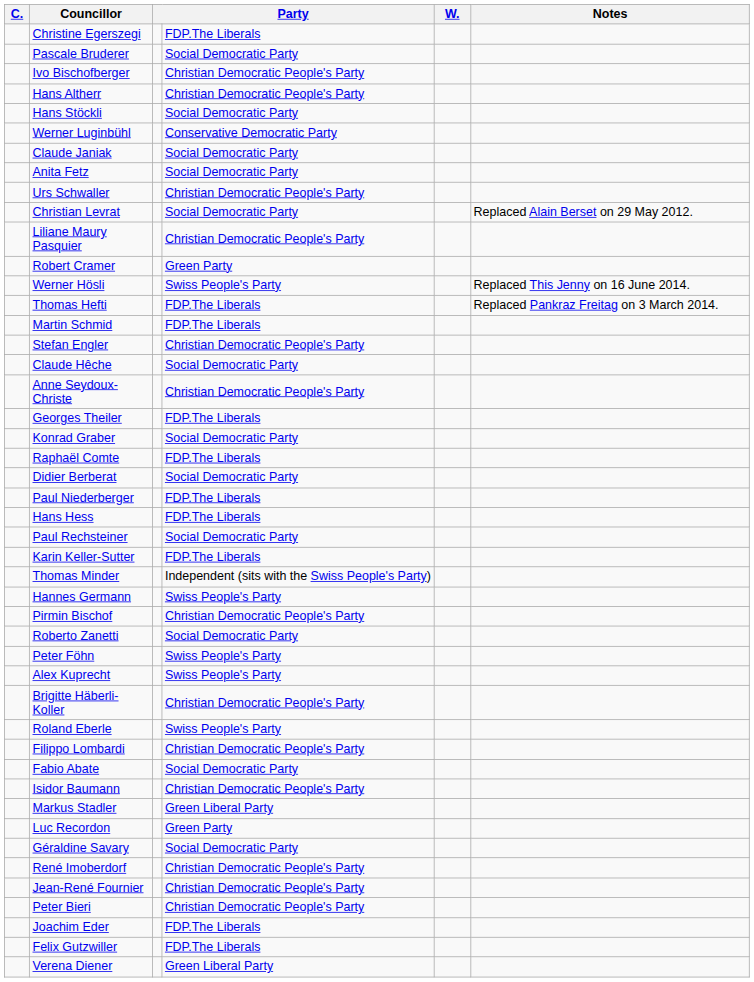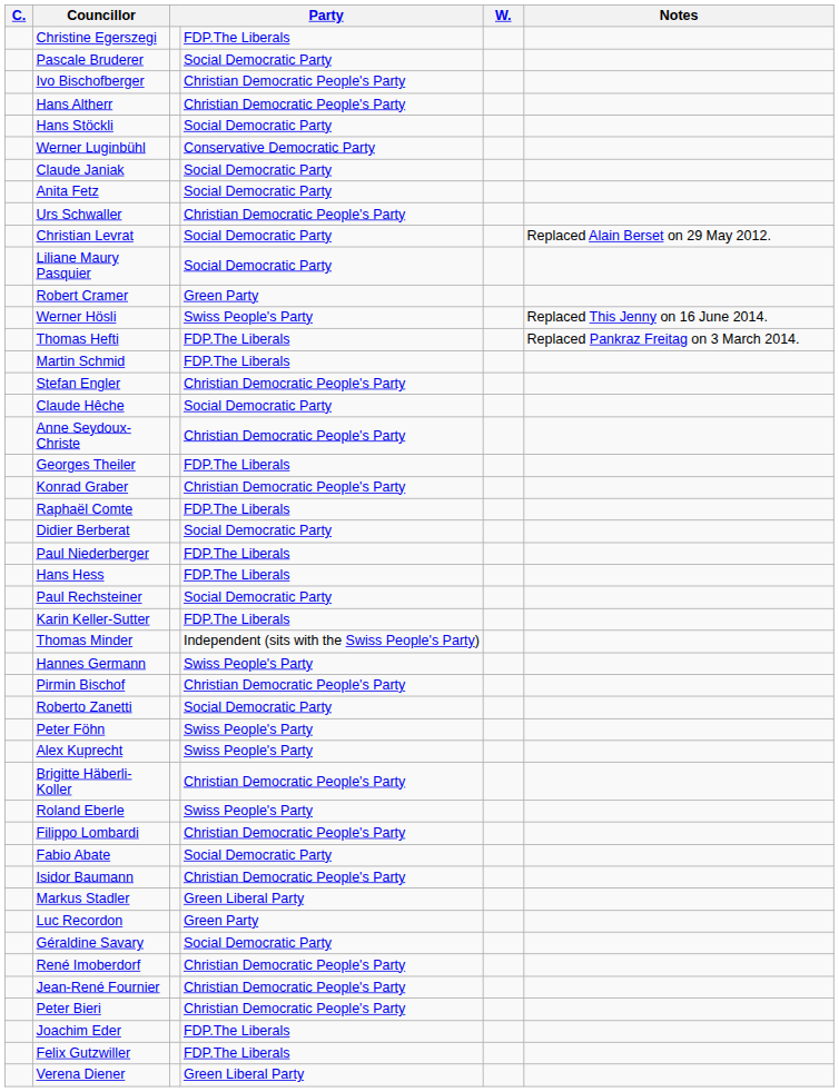Liliane Maury Pasquier | column 4: Christian Democratic People's Party -> Social Democratic Party
Konrad Graber | column 4: Social Democratic Party -> Christian Democratic People's Party
